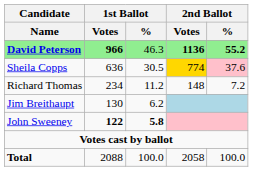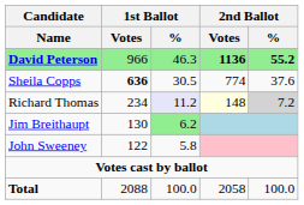David Peterson | 1st Ballot / Votes: bold -> normal
Sheila Copps | 1st Ballot / Votes: normal -> bold
Sheila Copps | 2nd Ballot / Votes: gold background -> no background
Sheila Copps | 2nd Ballot / %: pink background -> no background
Richard Thomas | 1st Ballot / %: no background -> lavender background
Richard Thomas | 2nd Ballot / Votes: no background -> lightyellow background
Richard Thomas | 2nd Ballot / %: no background -> lightgrey background
Jim Breithaupt | 1st Ballot / %: no background -> lightgreen background
John Sweeney | 1st Ballot / Votes: bold -> normal
John Sweeney | 1st Ballot / %: bold -> normal
